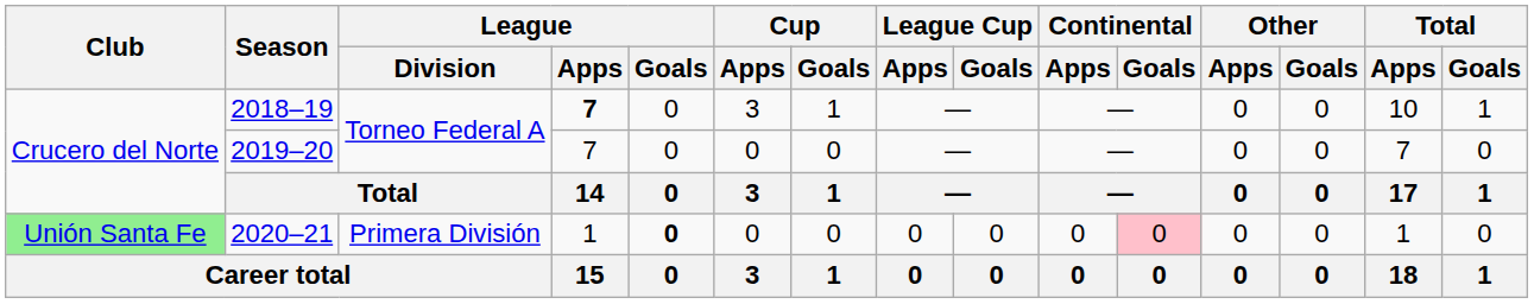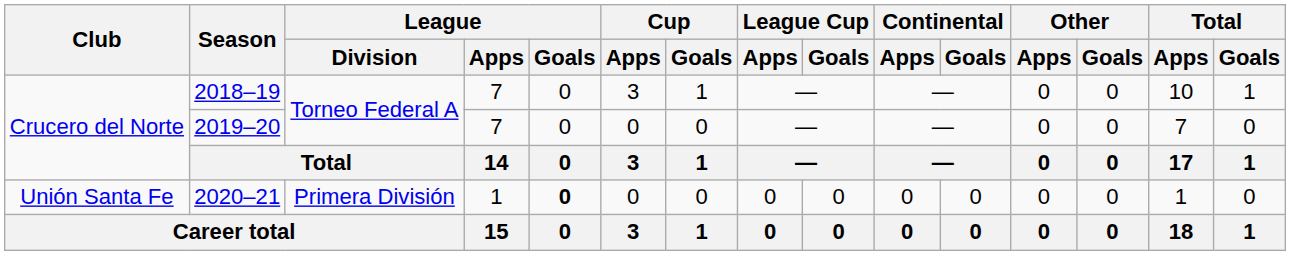2018–19 | League / Apps: bold -> normal
2020–21 | Club: lightgreen background -> no background
2020–21 | Continental / Goals: pink background -> no background
